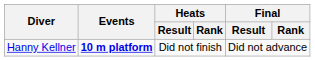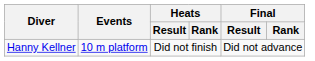Hanny Kellner | Events: bold -> normal
